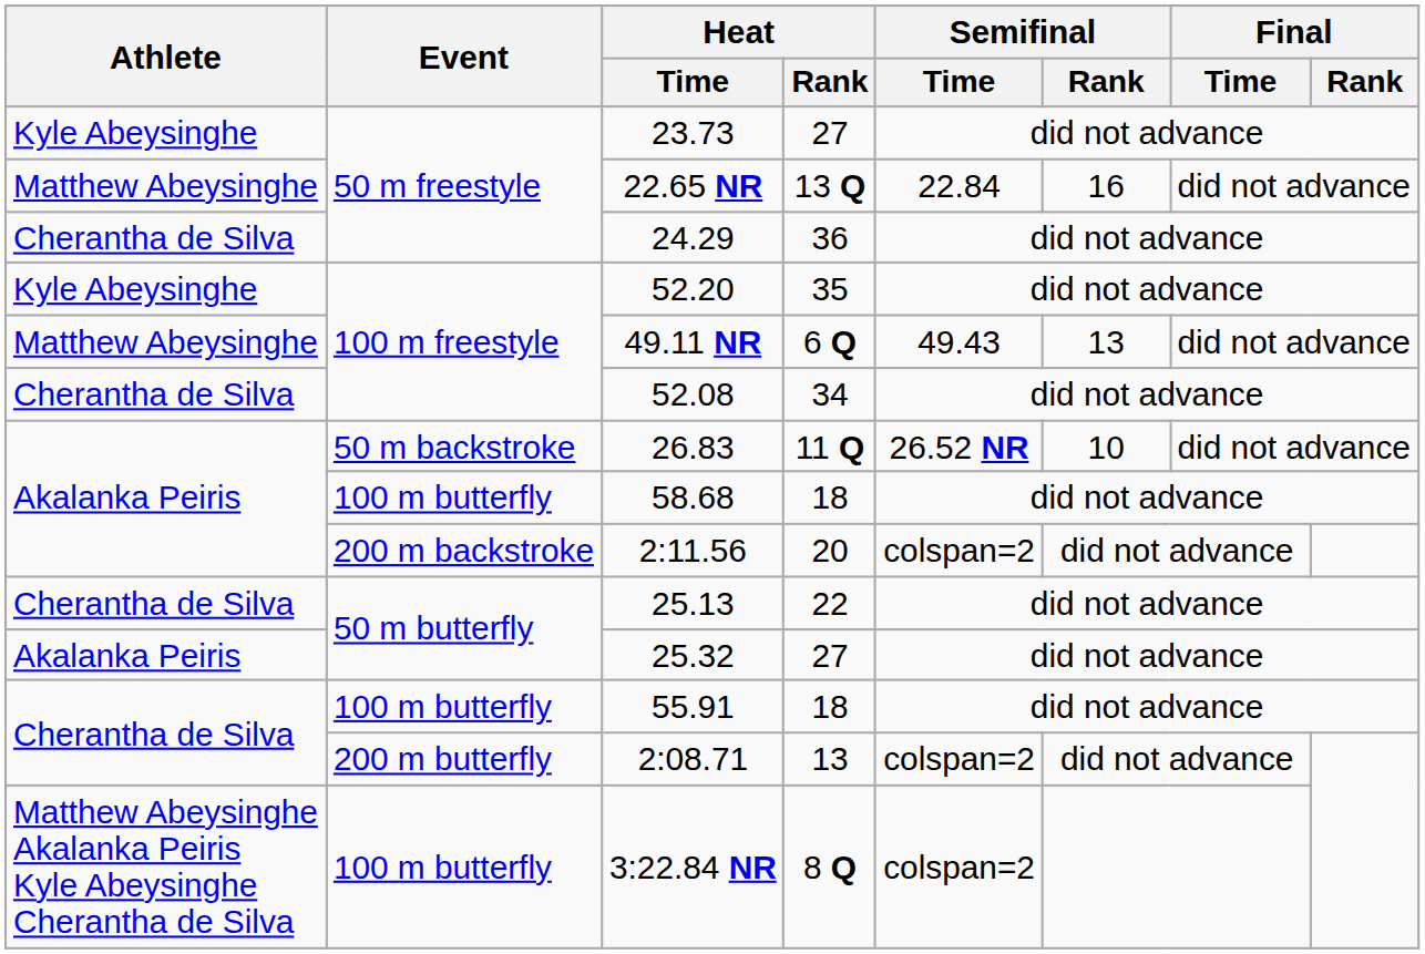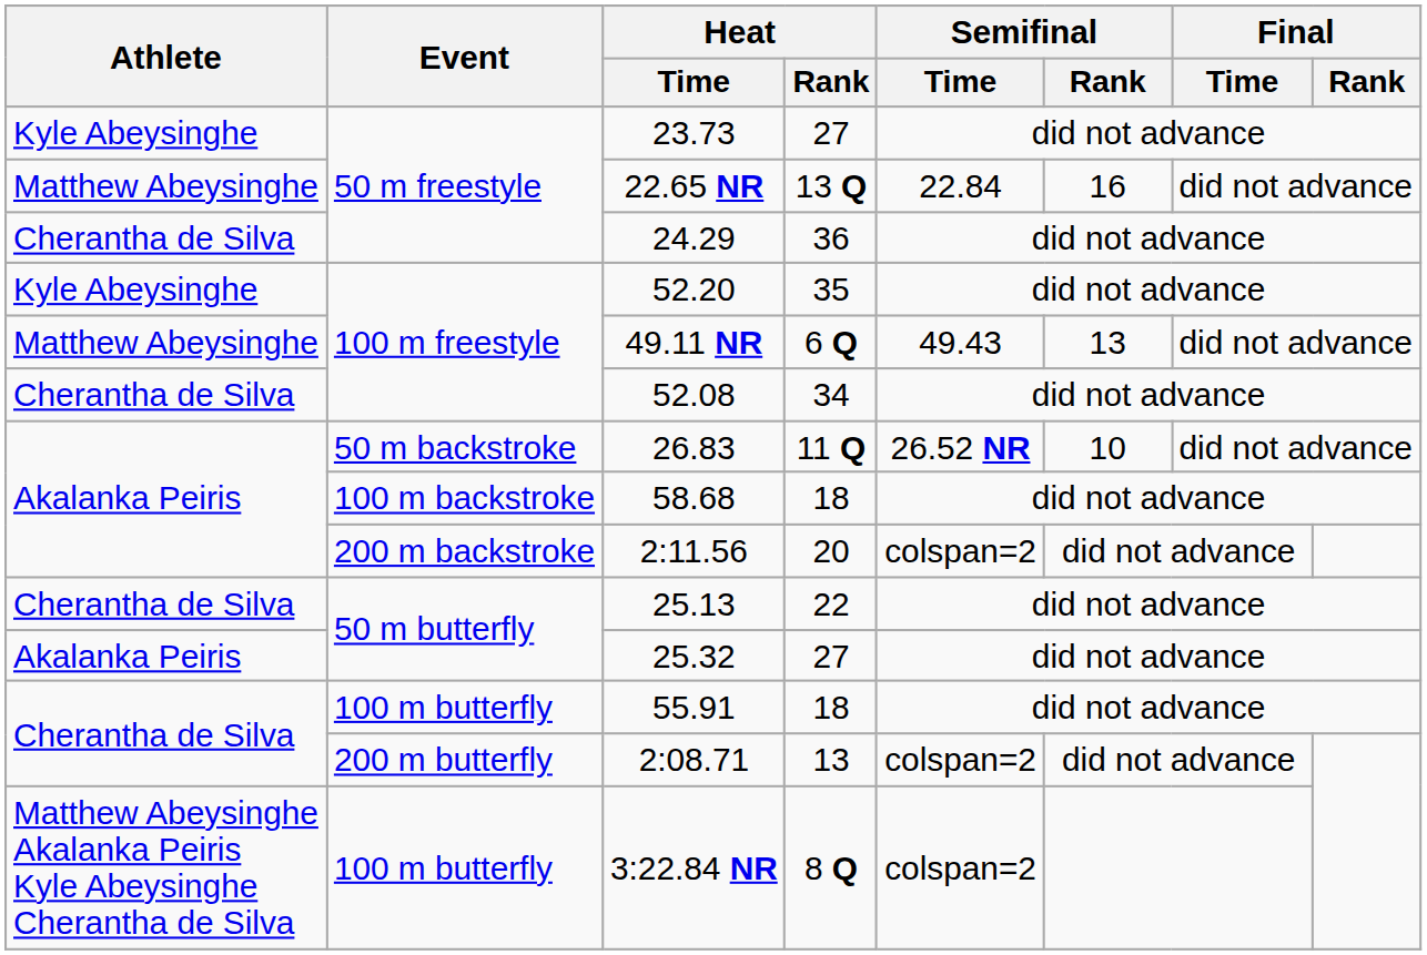58.68 | Event: 100 m butterfly -> 100 m backstroke
